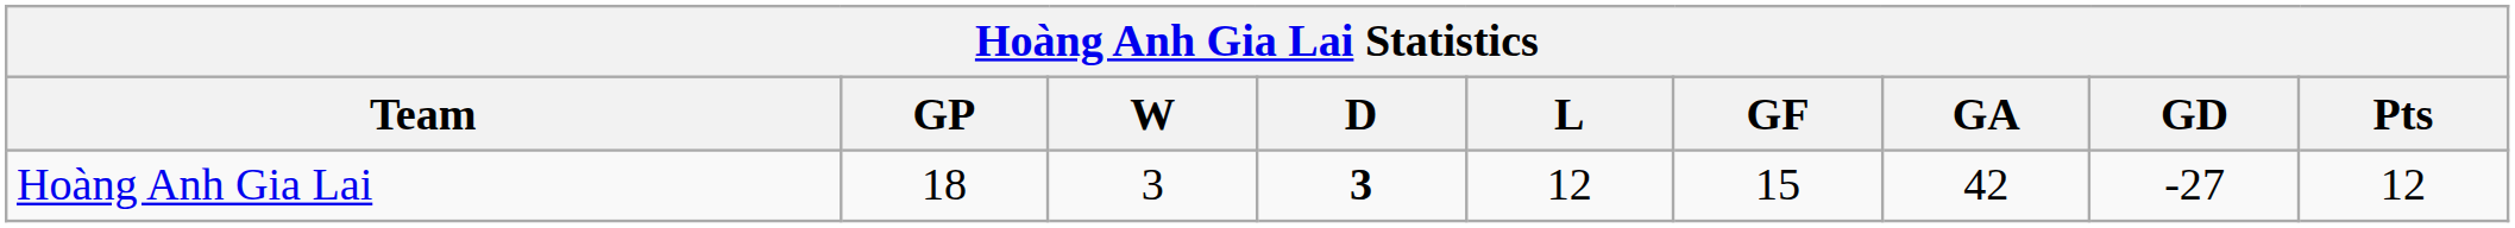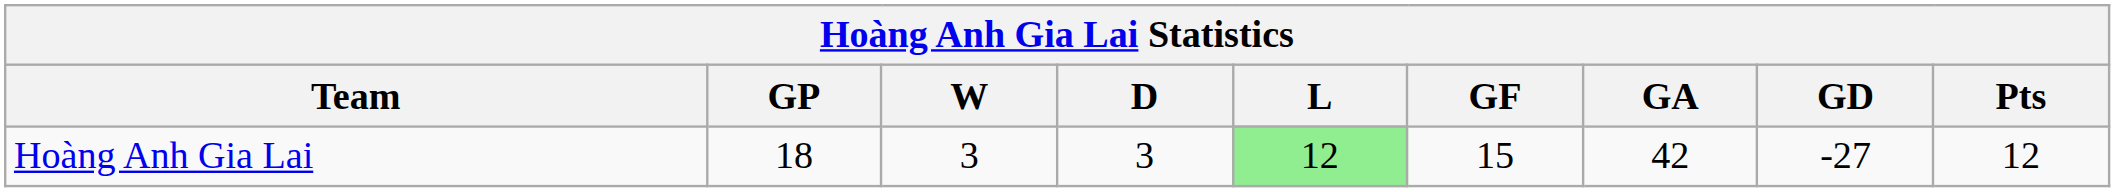Hoàng Anh Gia Lai | D: bold -> normal
Hoàng Anh Gia Lai | L: no background -> lightgreen background
